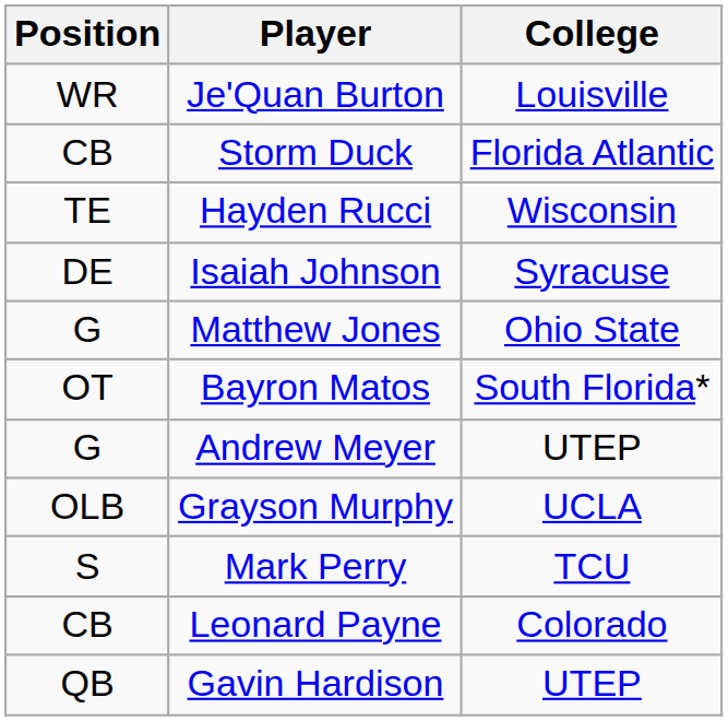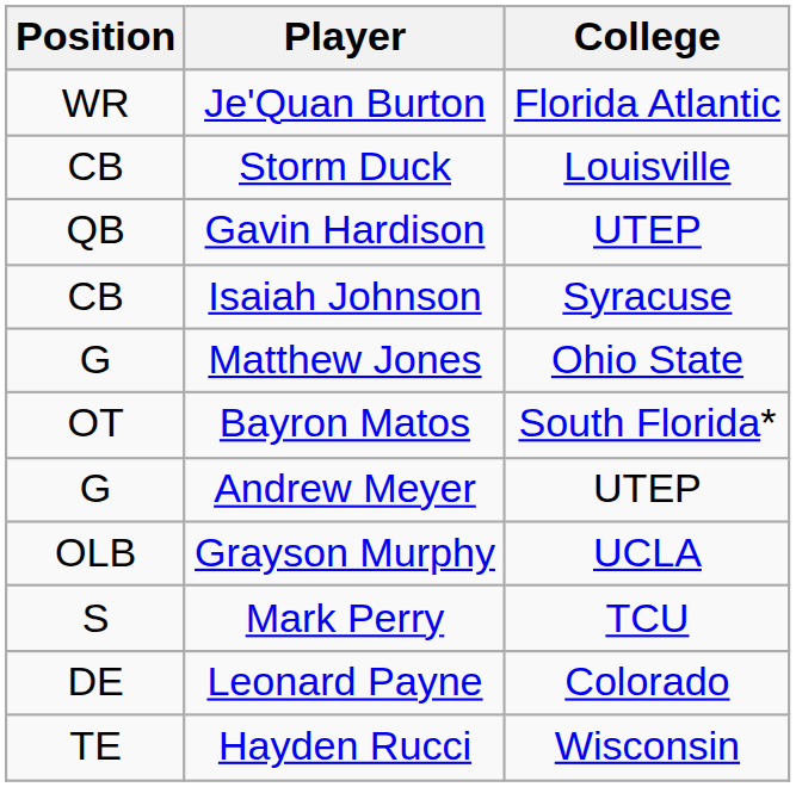Je'Quan Burton | College: Louisville -> Florida Atlantic
Storm Duck | College: Florida Atlantic -> Louisville
rows swapped: Gavin Hardison <-> Hayden Rucci
Isaiah Johnson | Position: DE -> CB
Leonard Payne | Position: CB -> DE
